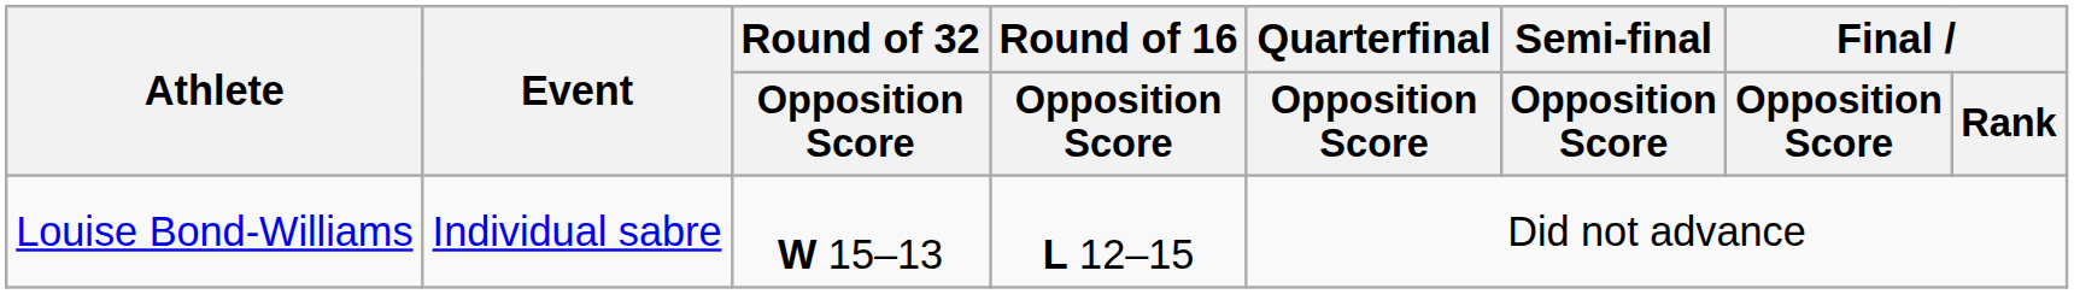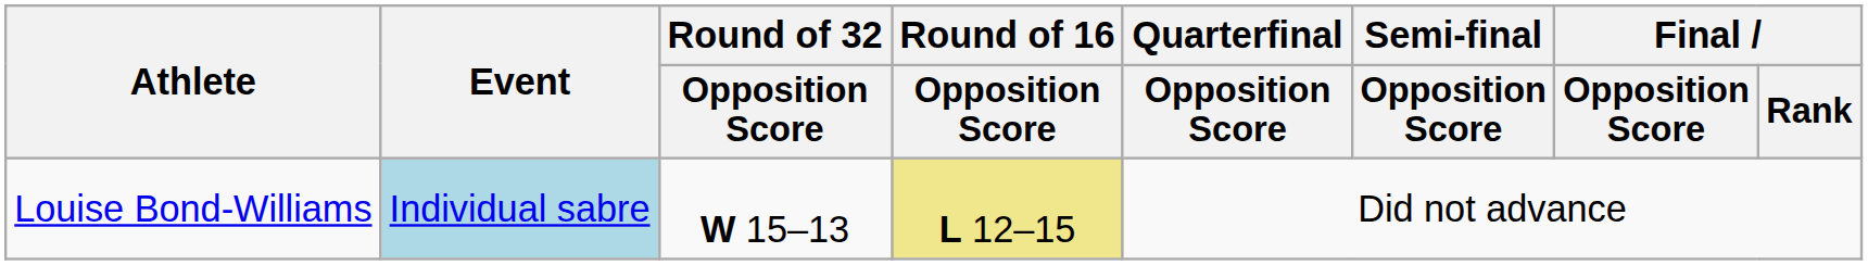Louise Bond-Williams | Event: no background -> lightblue background
Louise Bond-Williams | Round of 16 / Opposition Score: no background -> khaki background
